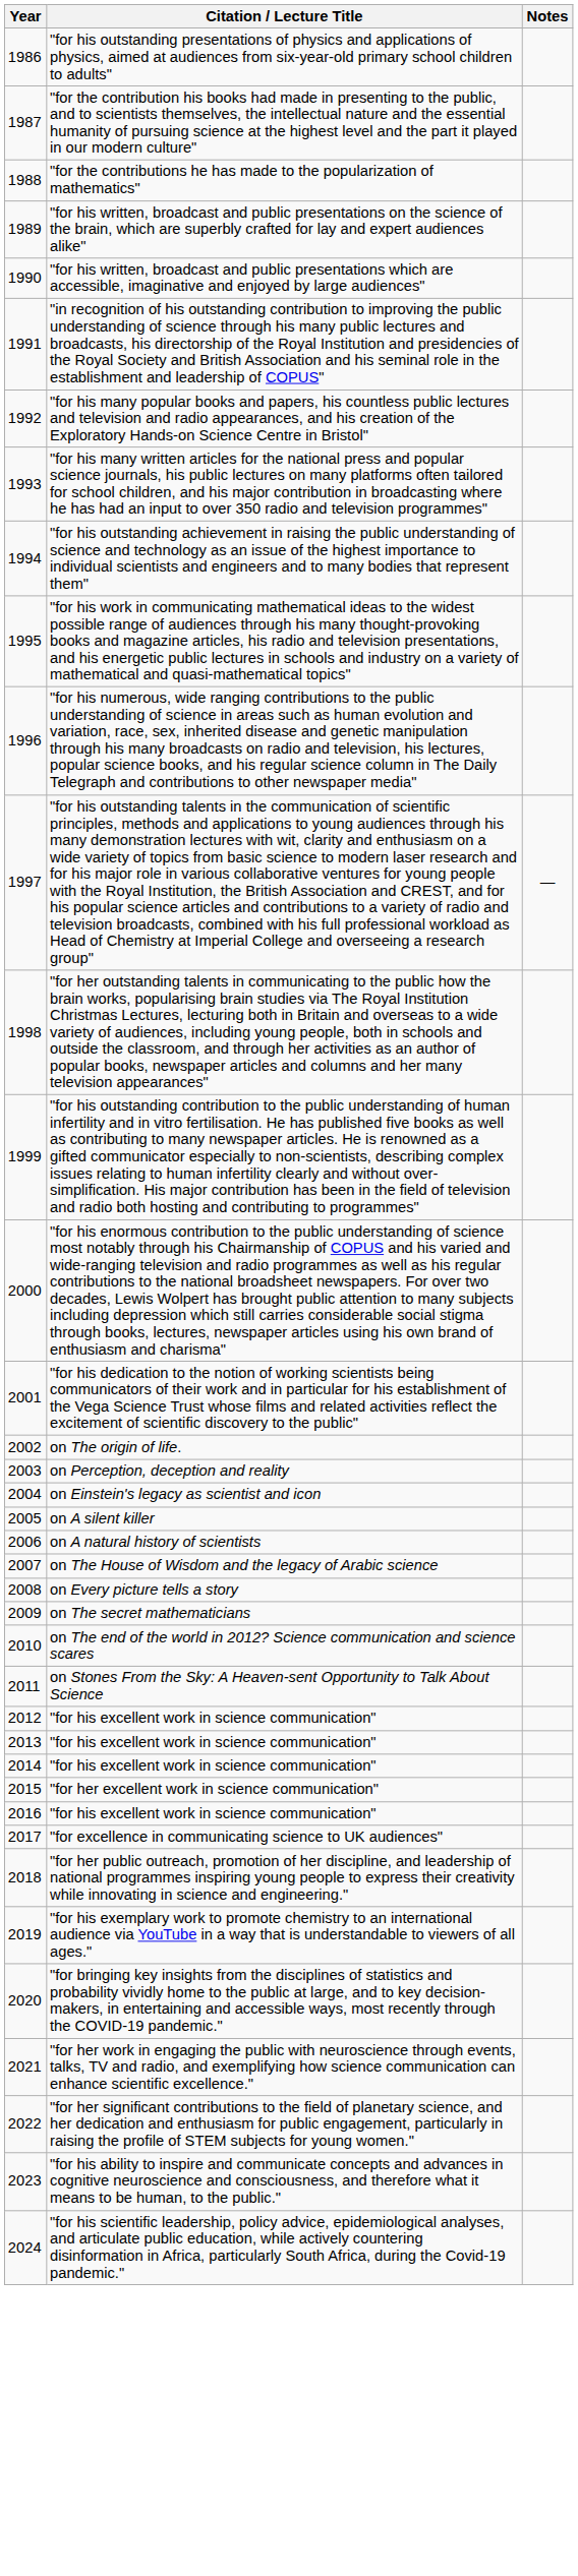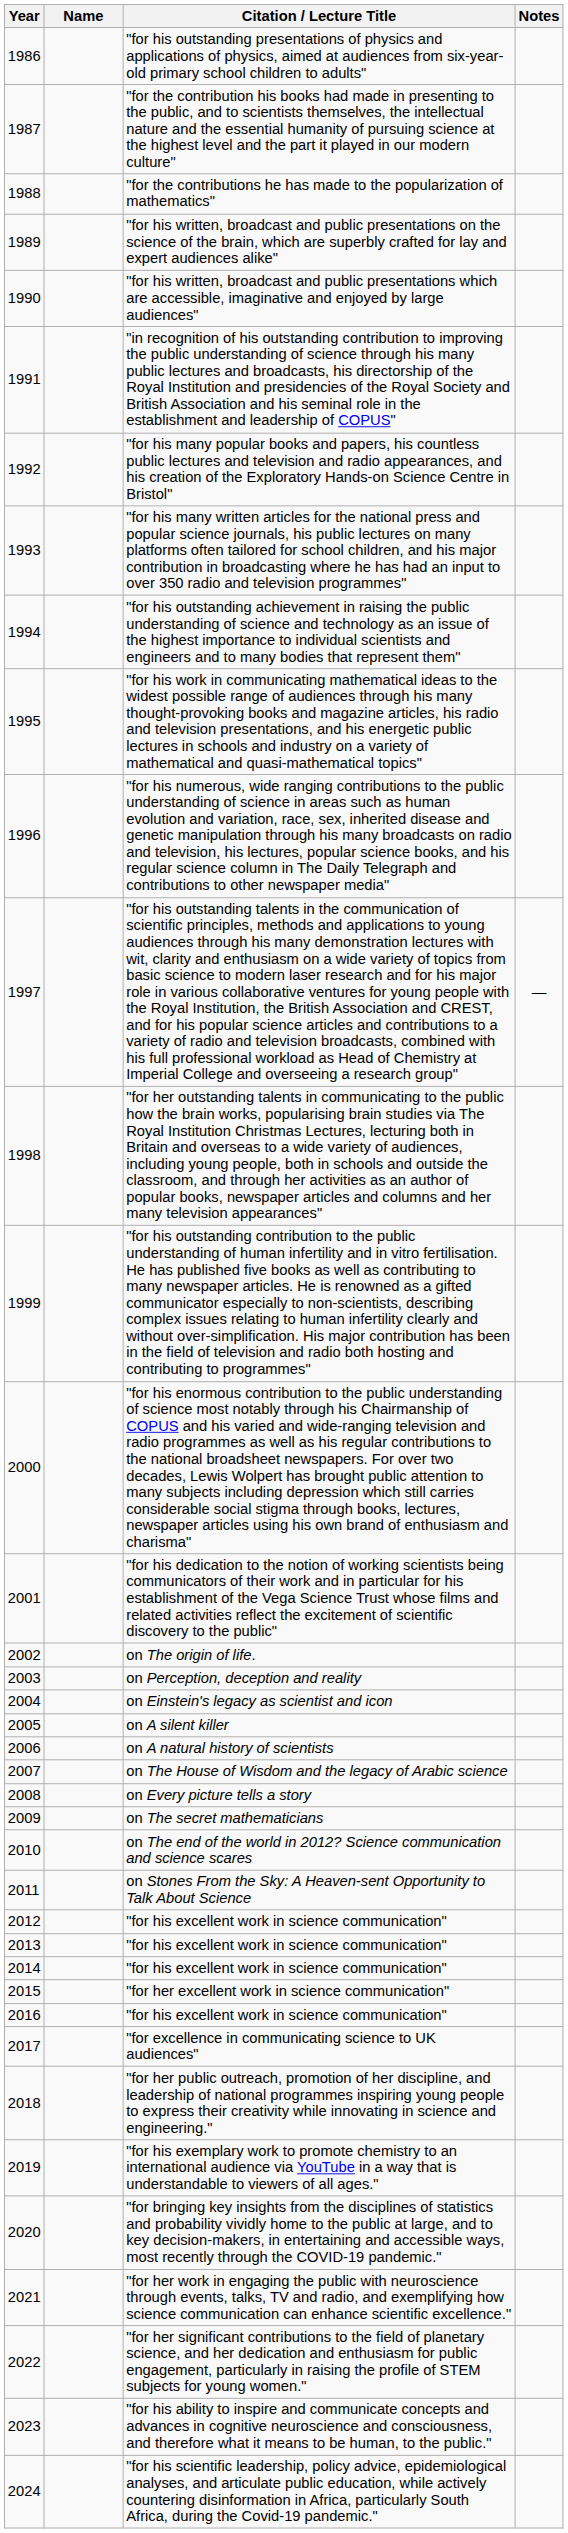+ column: Name
